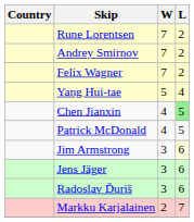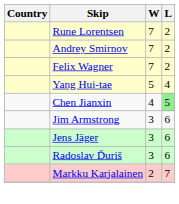- row: Patrick McDonald | 4 | 5
Jim Armstrong | L: lightyellow background -> no background
